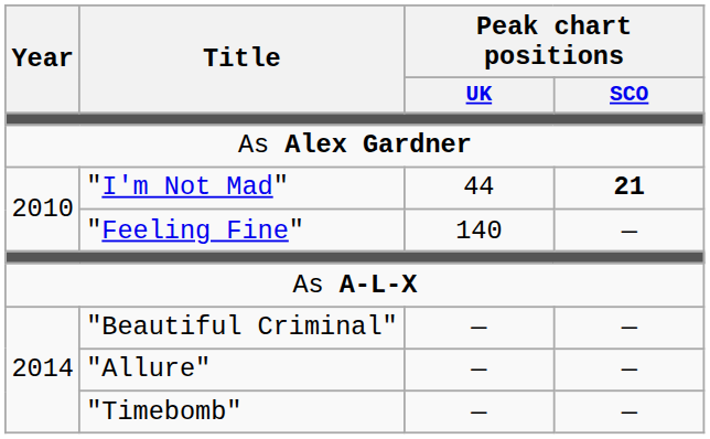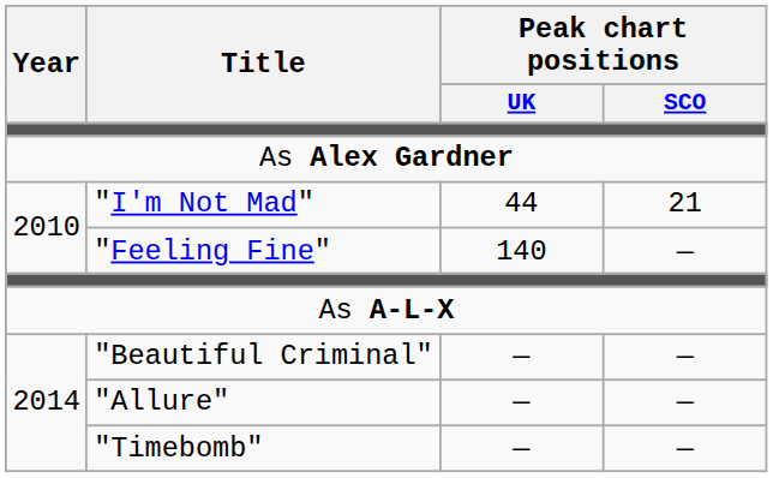"I'm Not Mad" | Peak chart positions / SCO: bold -> normal
